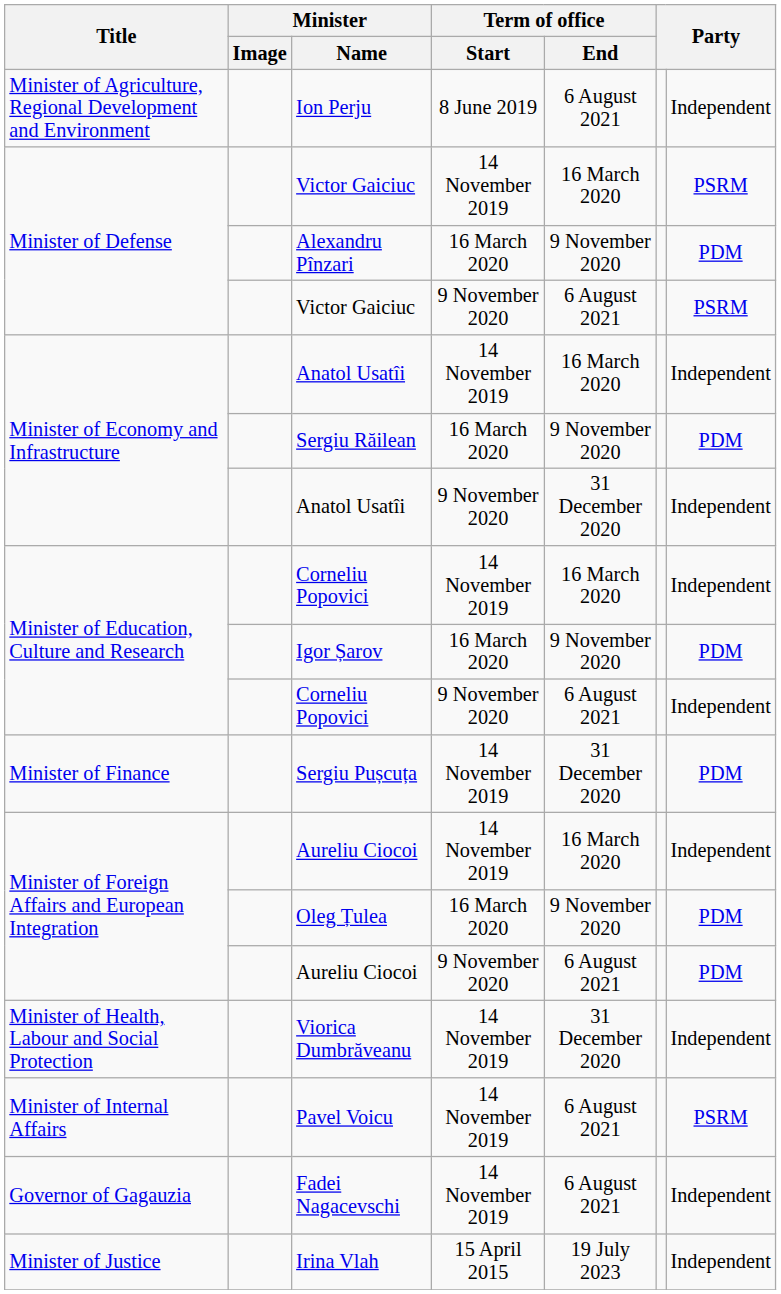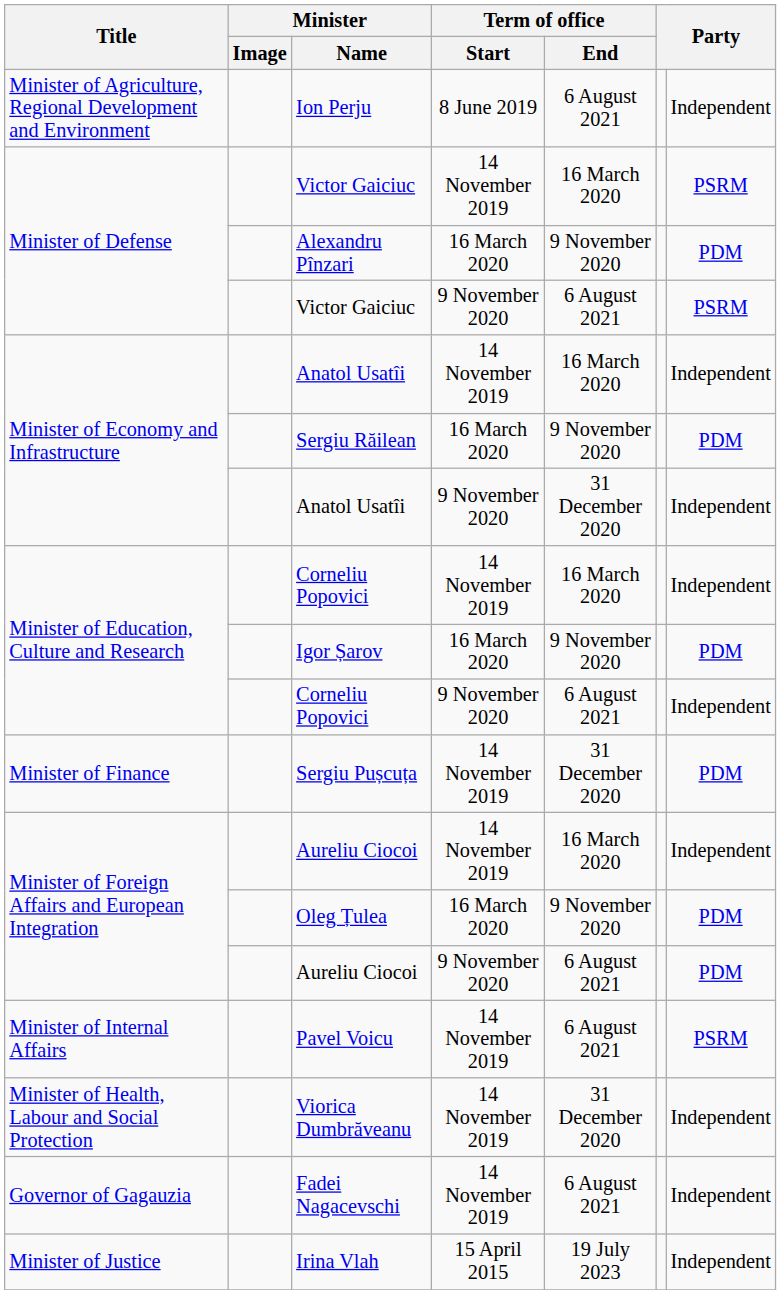rows swapped: Viorica Dumbrăveanu <-> Pavel Voicu
